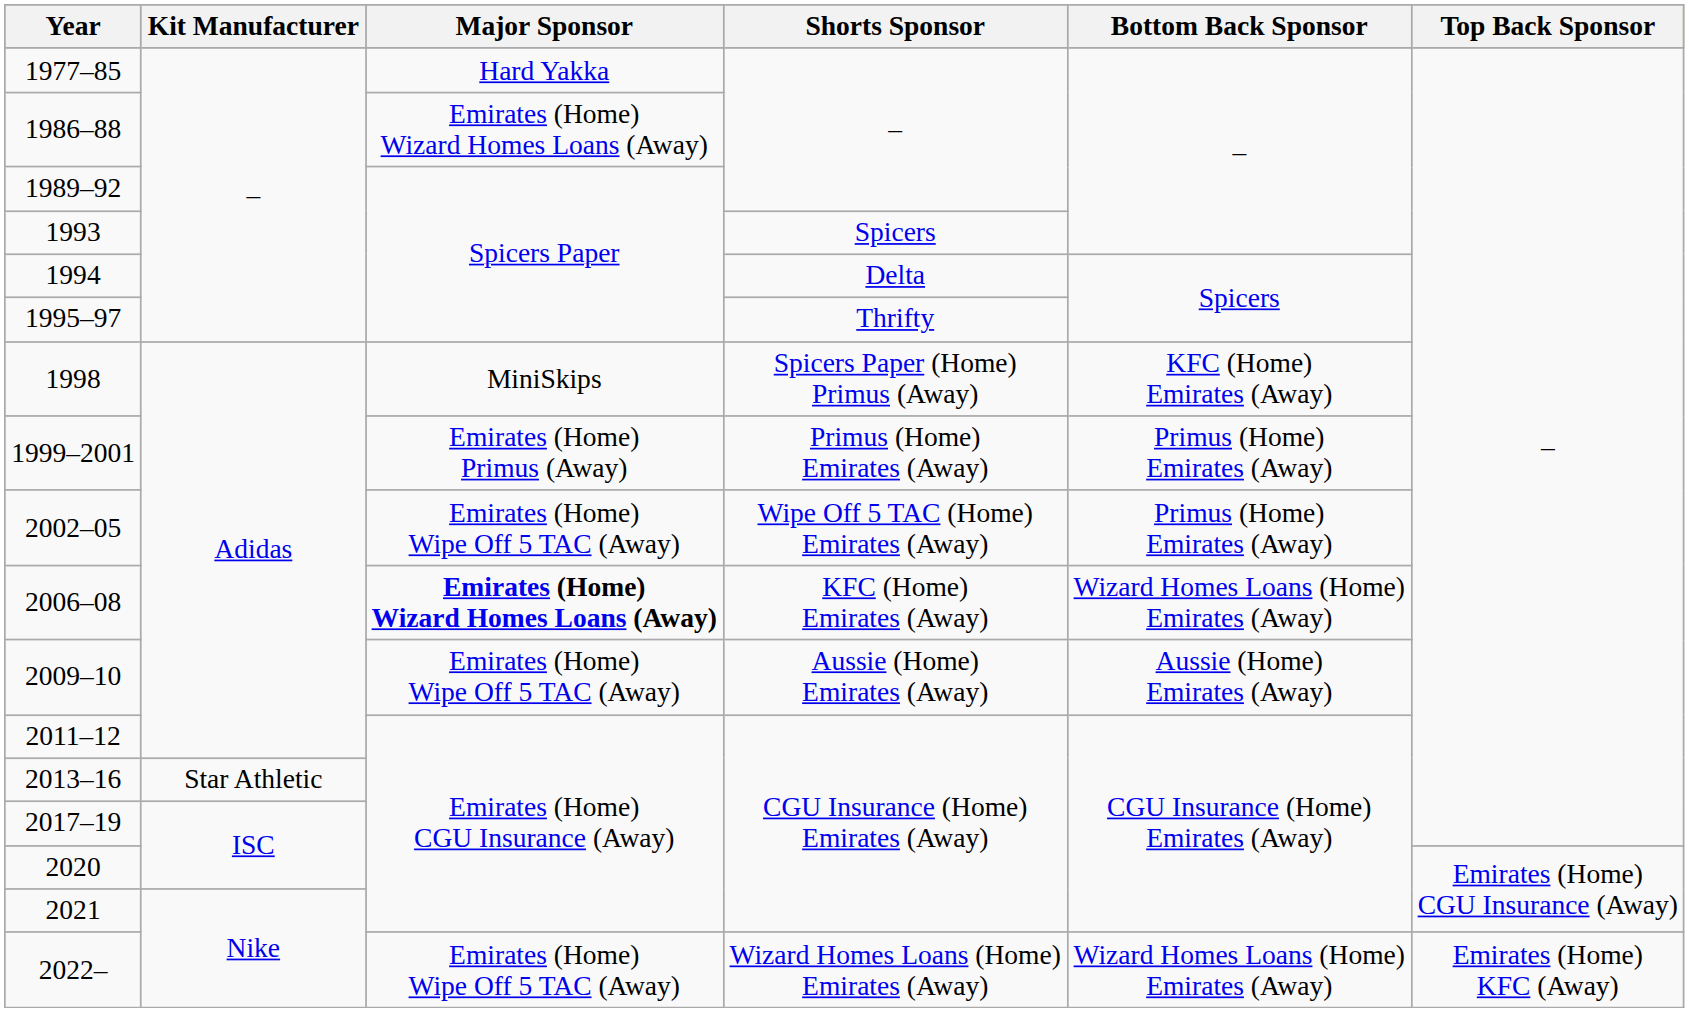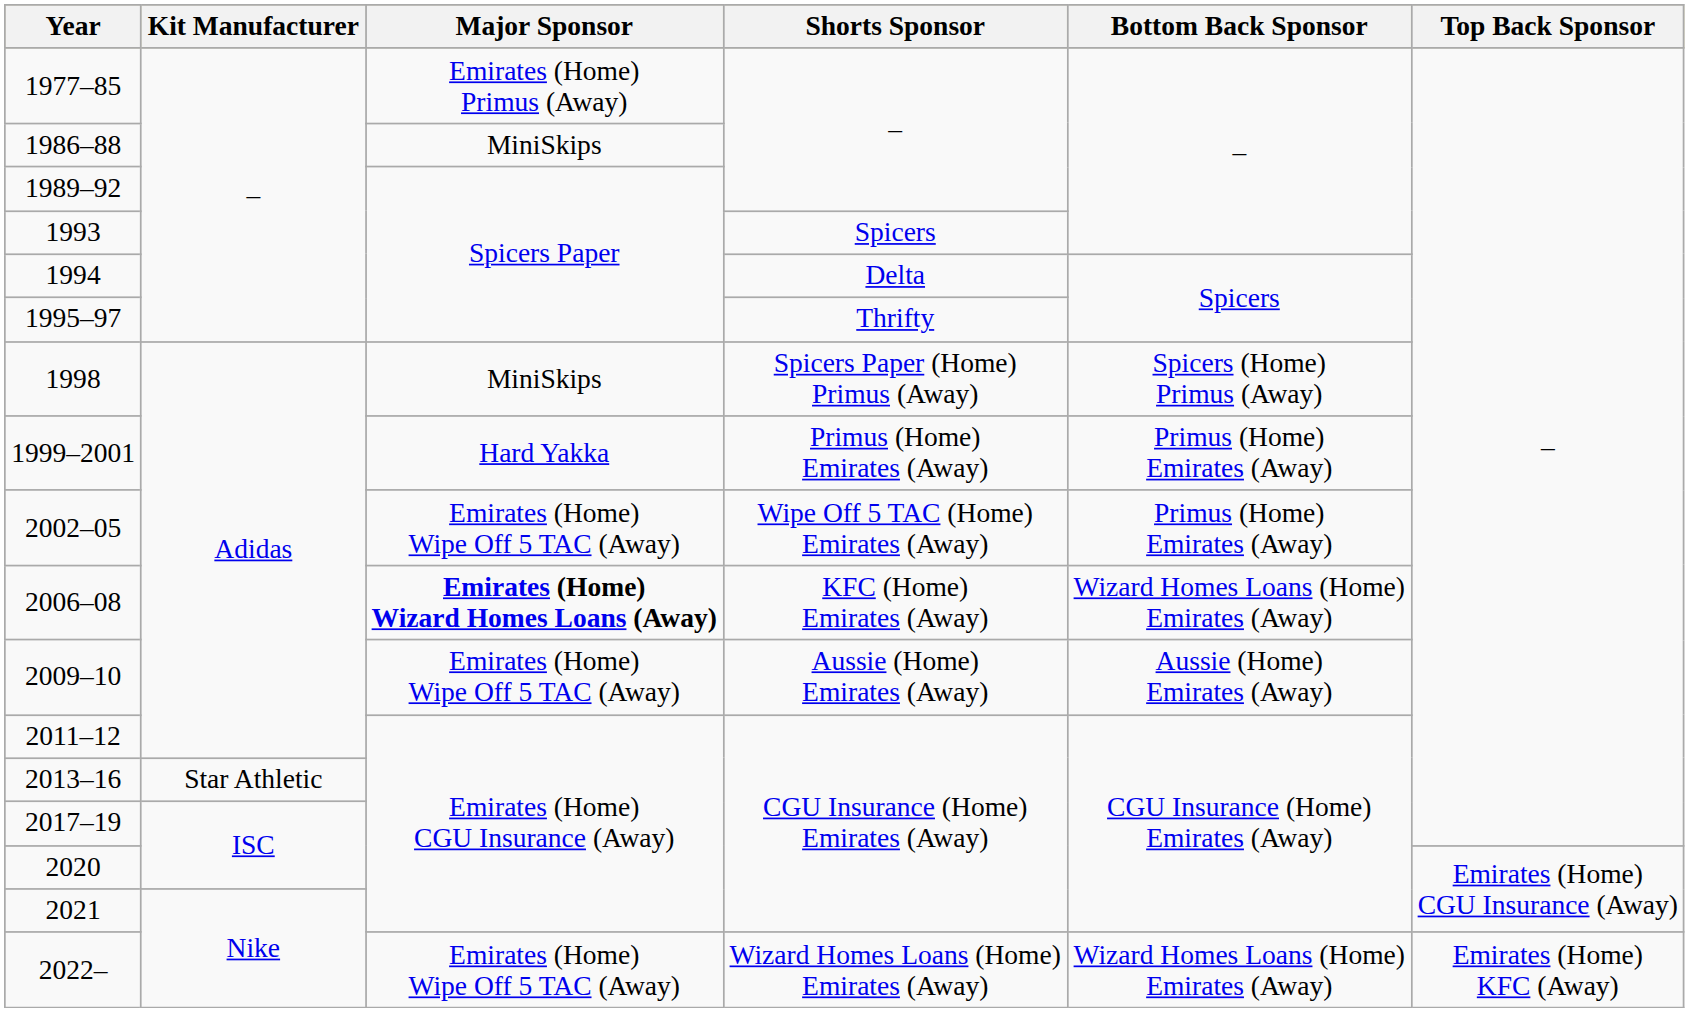1977–85 | Major Sponsor: Hard Yakka -> Emirates (Home) Primus (Away)
1986–88 | Major Sponsor: Emirates (Home) Wizard Homes Loans (Away) -> MiniSkips
1998 | Bottom Back Sponsor: KFC (Home) Emirates (Away) -> Spicers (Home) Primus (Away)
1999–2001 | Major Sponsor: Emirates (Home) Primus (Away) -> Hard Yakka
